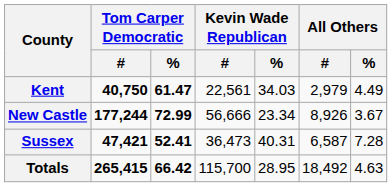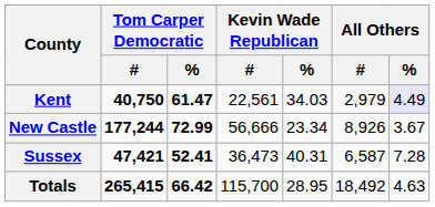Kent | All Others / %: no background -> lavender background
